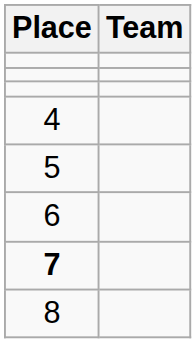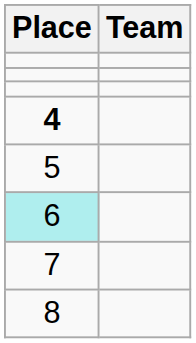row 5 | Place: normal -> bold
row 7 | Place: no background -> paleturquoise background
row 8 | Place: bold -> normal
